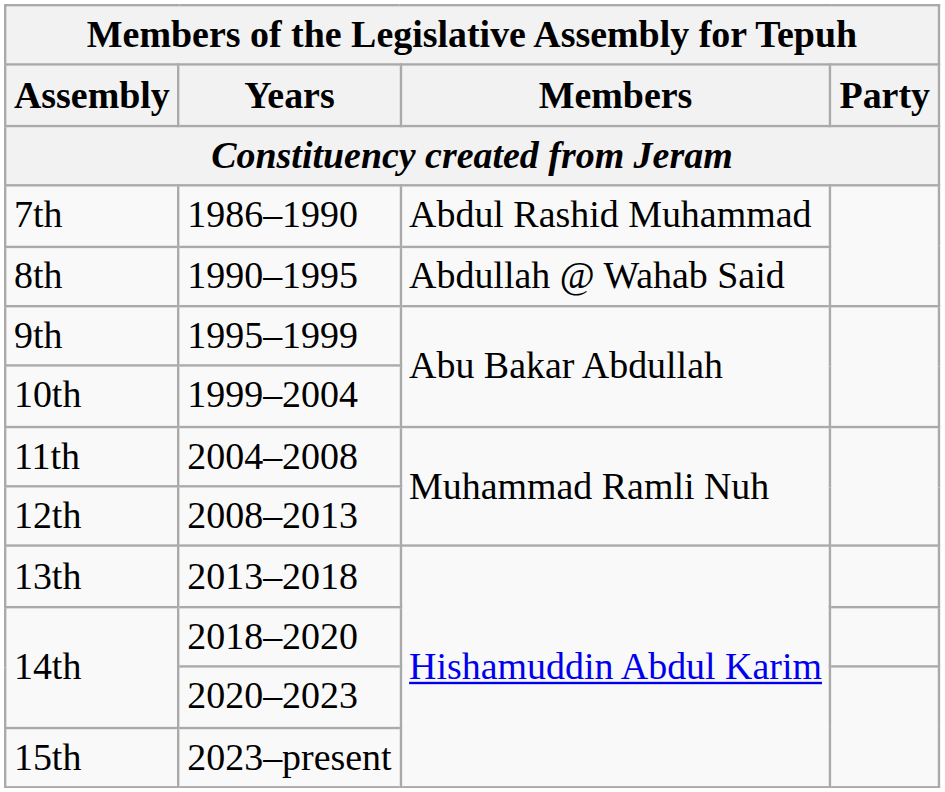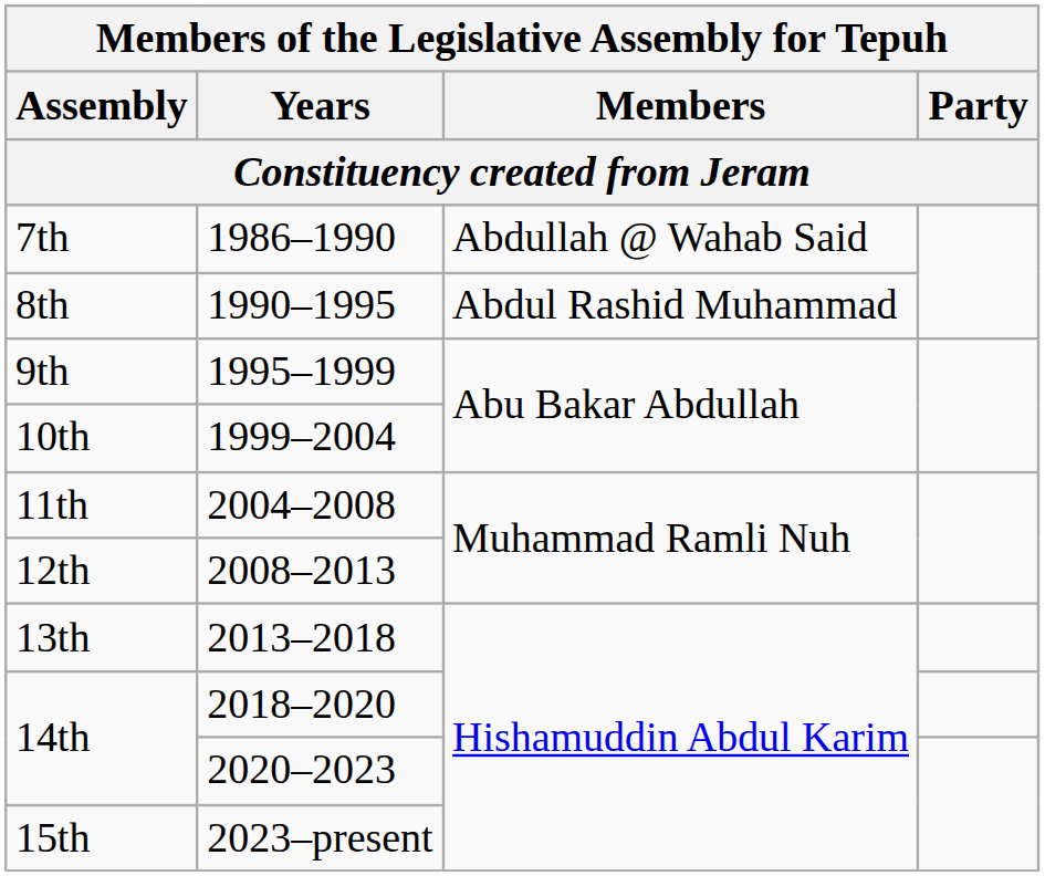7th | Members: Abdul Rashid Muhammad -> Abdullah @ Wahab Said
8th | Members: Abdullah @ Wahab Said -> Abdul Rashid Muhammad
